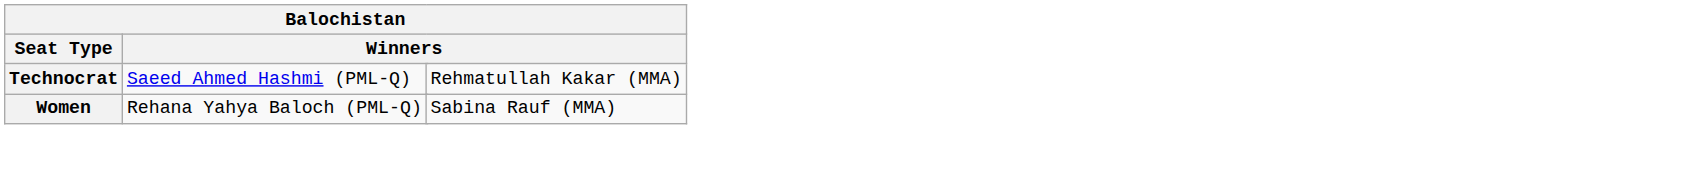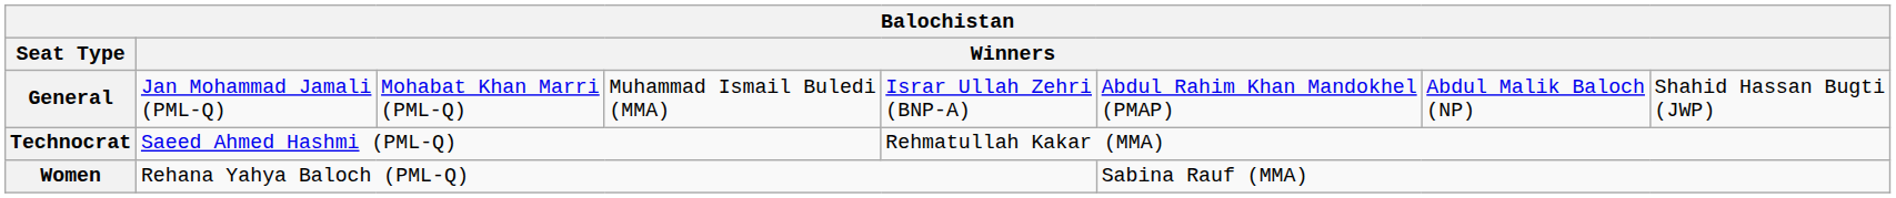+ row: General | Jan Mohammad Jamali (PML-Q) | Mohabat Khan Marri (PML-Q) | Muhammad Ismail Buledi (MMA) | Israr Ullah Zehri (BNP-A) | Abdul Rahim Khan Mandokhel (PMAP) | Abdul Malik Baloch (NP) | Shahid Hassan Bugti (JWP)
